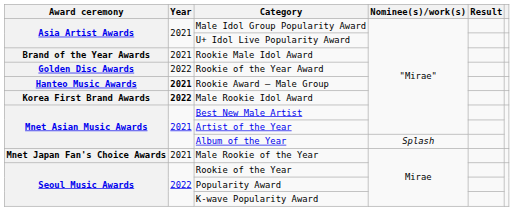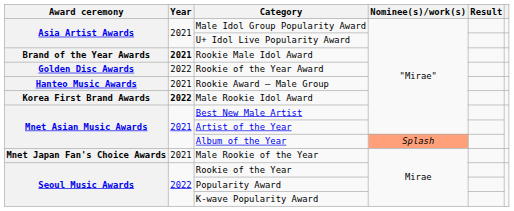Rookie Male Idol Award | Year: normal -> bold
Rookie Award – Male Group | Year: bold -> normal
Album of the Year | Nominee(s)/work(s): no background -> lightsalmon background
